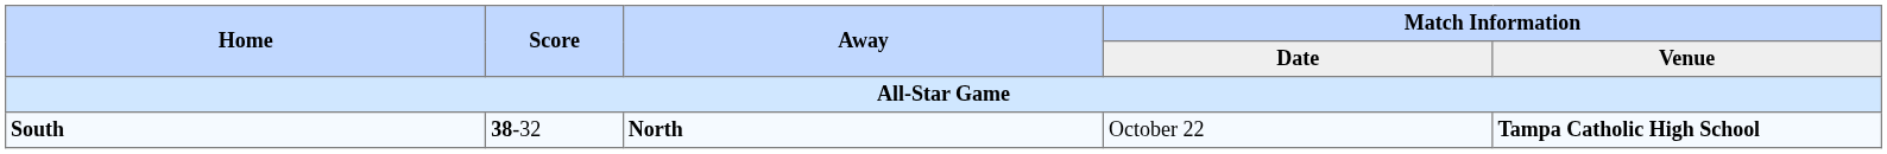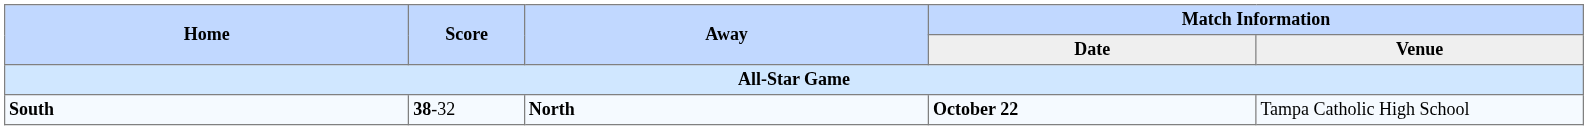South | Match Information / Date: normal -> bold
South | Match Information / Venue: bold -> normal
